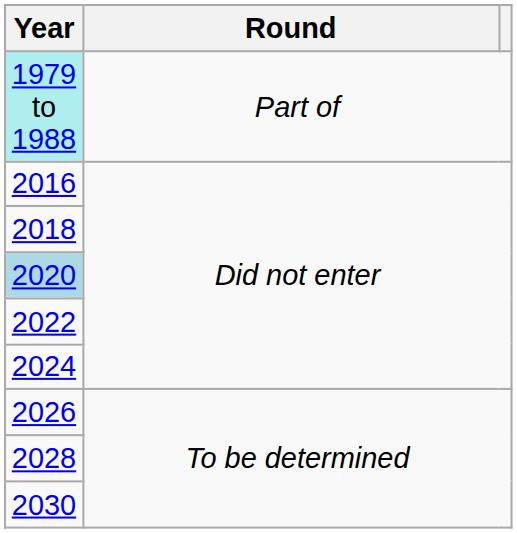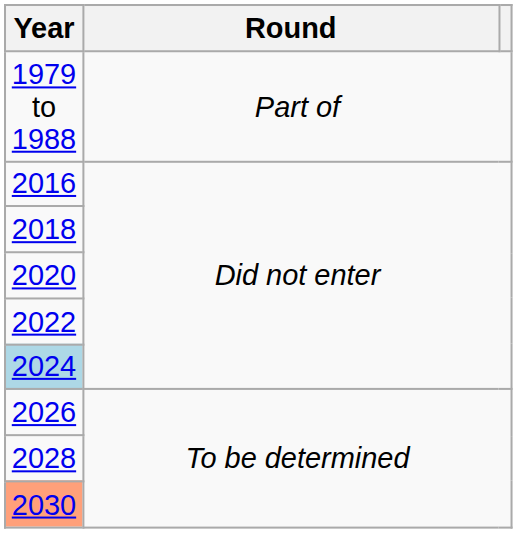1979 to 1988 | Year: paleturquoise background -> no background
2020 | Year: lightblue background -> no background
2024 | Year: no background -> lightblue background
2030 | Year: no background -> lightsalmon background
